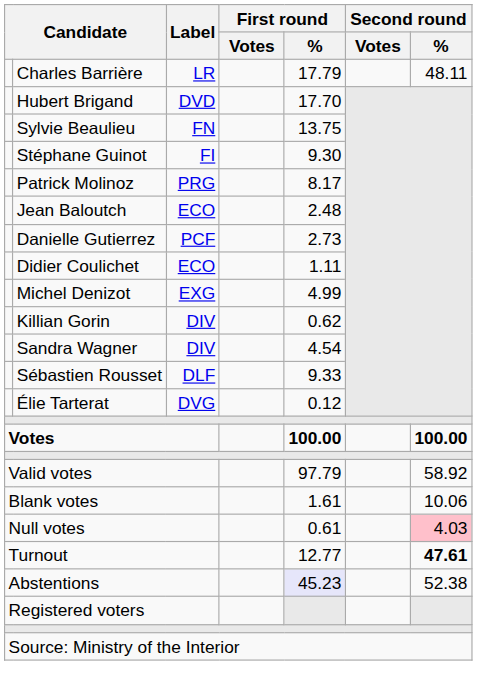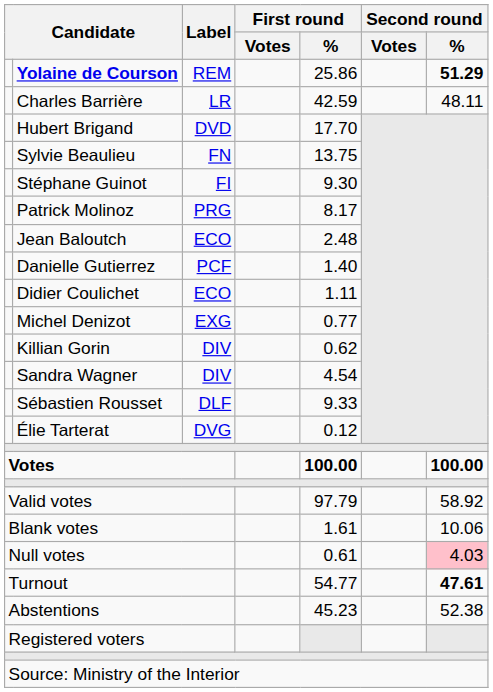+ row: Yolaine de Courson | REM | 25.86 | 51.29
Charles Barrière | First round / %: 17.79 -> 42.59
Danielle Gutierrez | First round / %: 2.73 -> 1.40
Michel Denizot | First round / %: 4.99 -> 0.77
Turnout | First round / %: 12.77 -> 54.77
Abstentions | First round / %: lavender background -> no background
